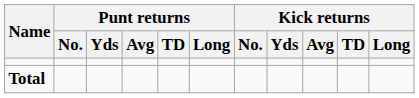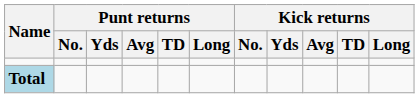row 4 | Name: no background -> lightblue background
